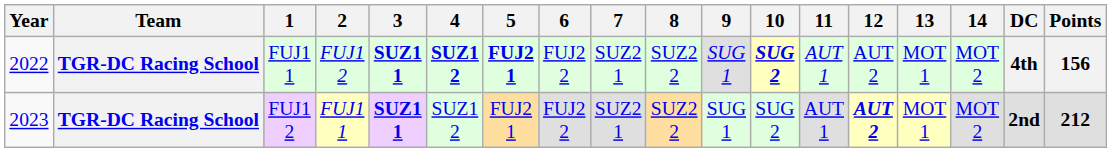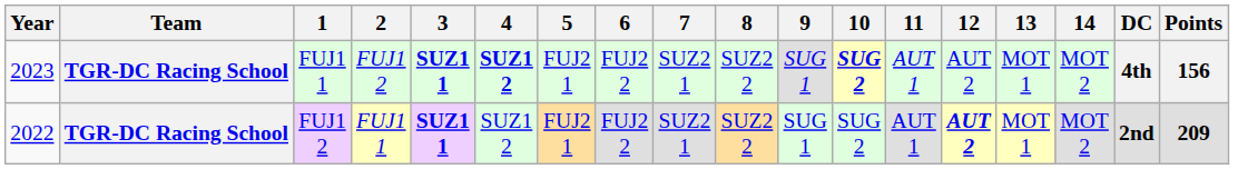row 2 | Year: 2022 -> 2023
row 2 | 5: bold -> normal
row 3 | Year: 2023 -> 2022
row 3 | Points: 212 -> 209
